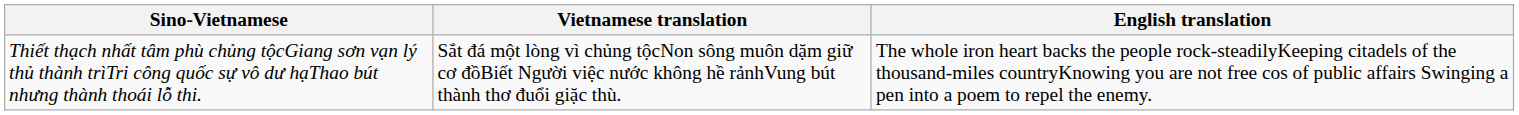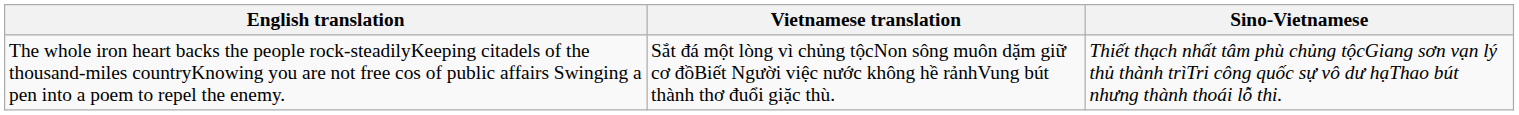columns swapped: Sino-Vietnamese <-> English translation
